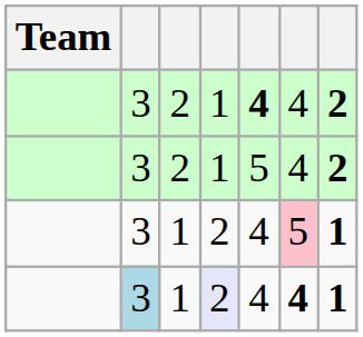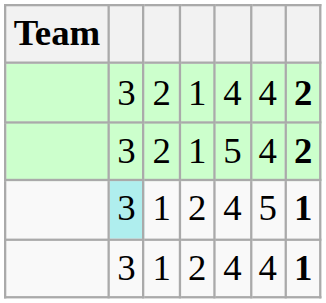row 2 | column 5: bold -> normal
row 4 | column 2: no background -> paleturquoise background
row 4 | column 6: pink background -> no background
row 5 | column 2: lightblue background -> no background
row 5 | column 4: lavender background -> no background
row 5 | column 6: bold -> normal
